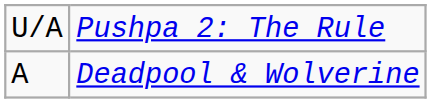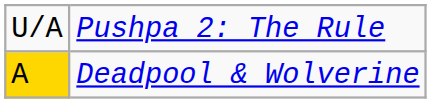Deadpool & Wolverine | column 1: no background -> gold background
